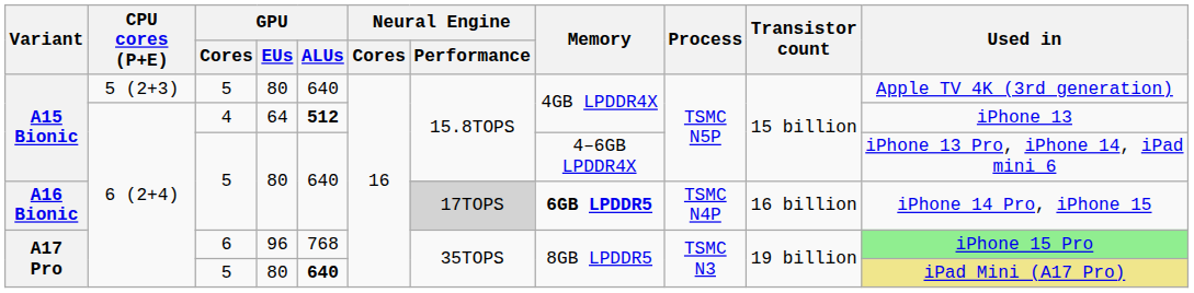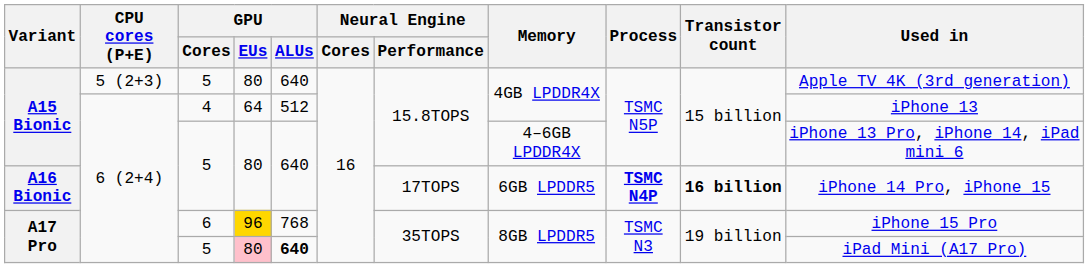A15 Bionic / 4 | GPU / ALUs: bold -> normal
A16 Bionic | Neural Engine / Performance: lightgrey background -> no background
A16 Bionic | Memory: bold -> normal
A16 Bionic | Process: normal -> bold
A16 Bionic | Transistor count: normal -> bold
A17 Pro / 6 | GPU / EUs: no background -> gold background
A17 Pro / 6 | Used in: lightgreen background -> no background
A17 Pro / 5 | GPU / EUs: no background -> pink background
A17 Pro / 5 | Used in: khaki background -> no background
